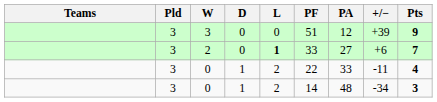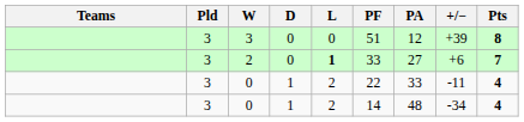row 2 | Pts: 9 -> 8
row 5 | Pts: 3 -> 4
